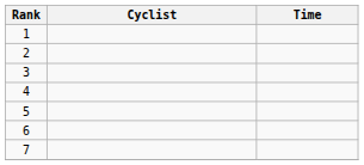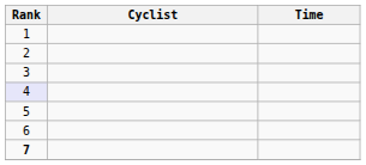4 | Rank: no background -> lavender background
7 | Rank: normal -> bold
